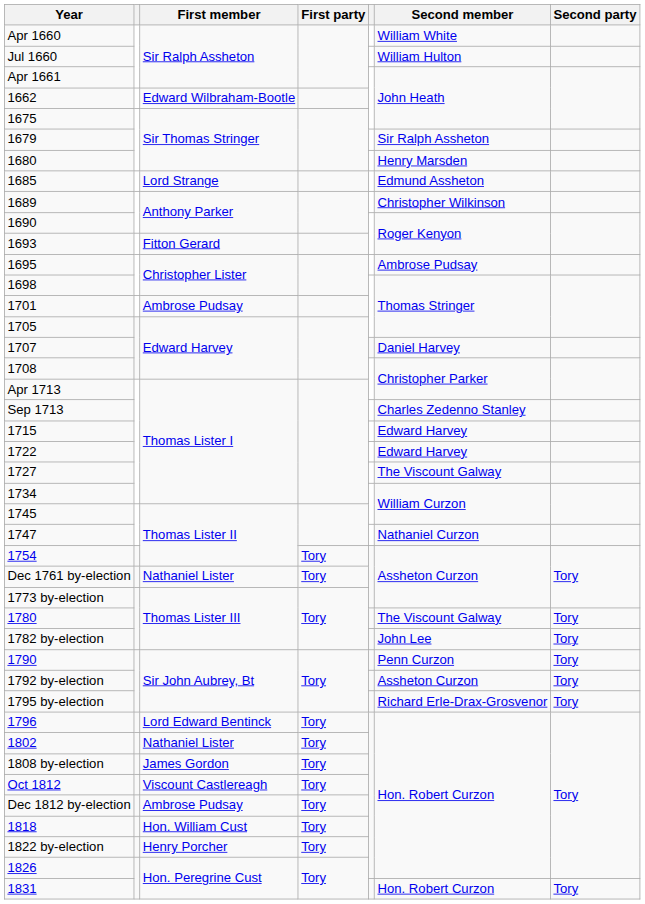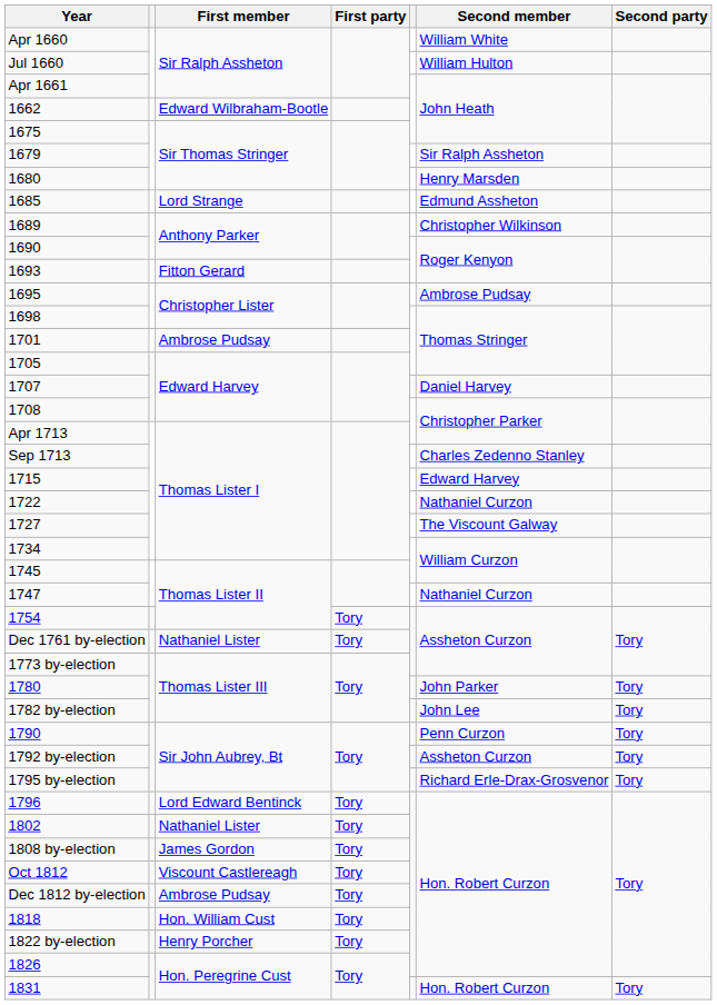1722 | Second member: Edward Harvey -> Nathaniel Curzon
1780 | Second member: The Viscount Galway -> John Parker
